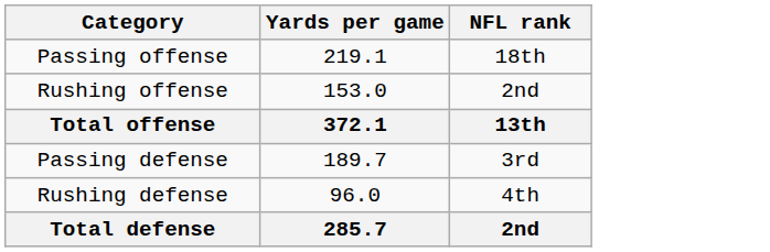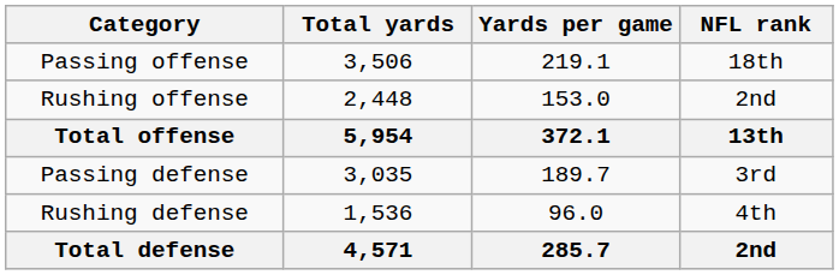+ column: Total yards | 3,506 | 2,448 | 5,954 | 3,035 | 1,536 | 4,571
